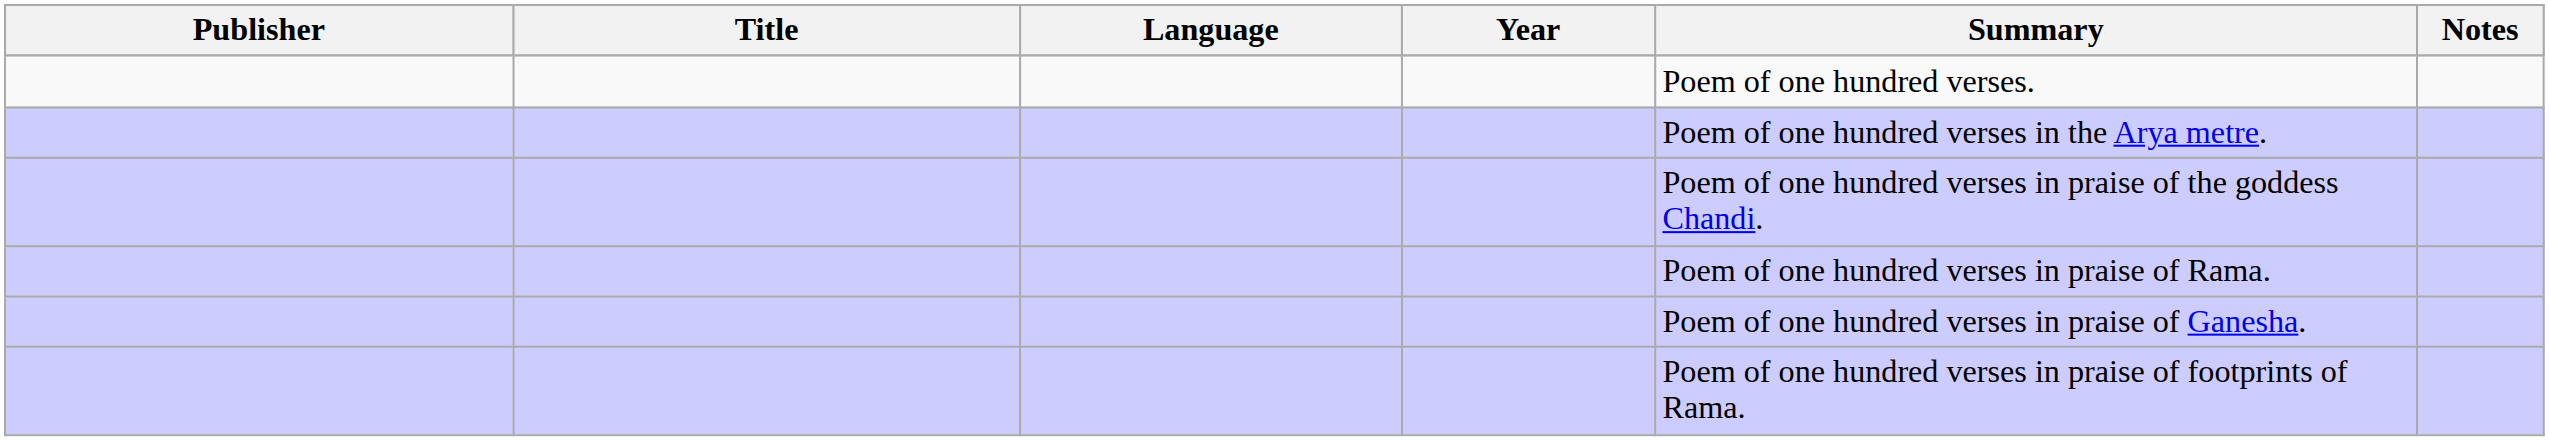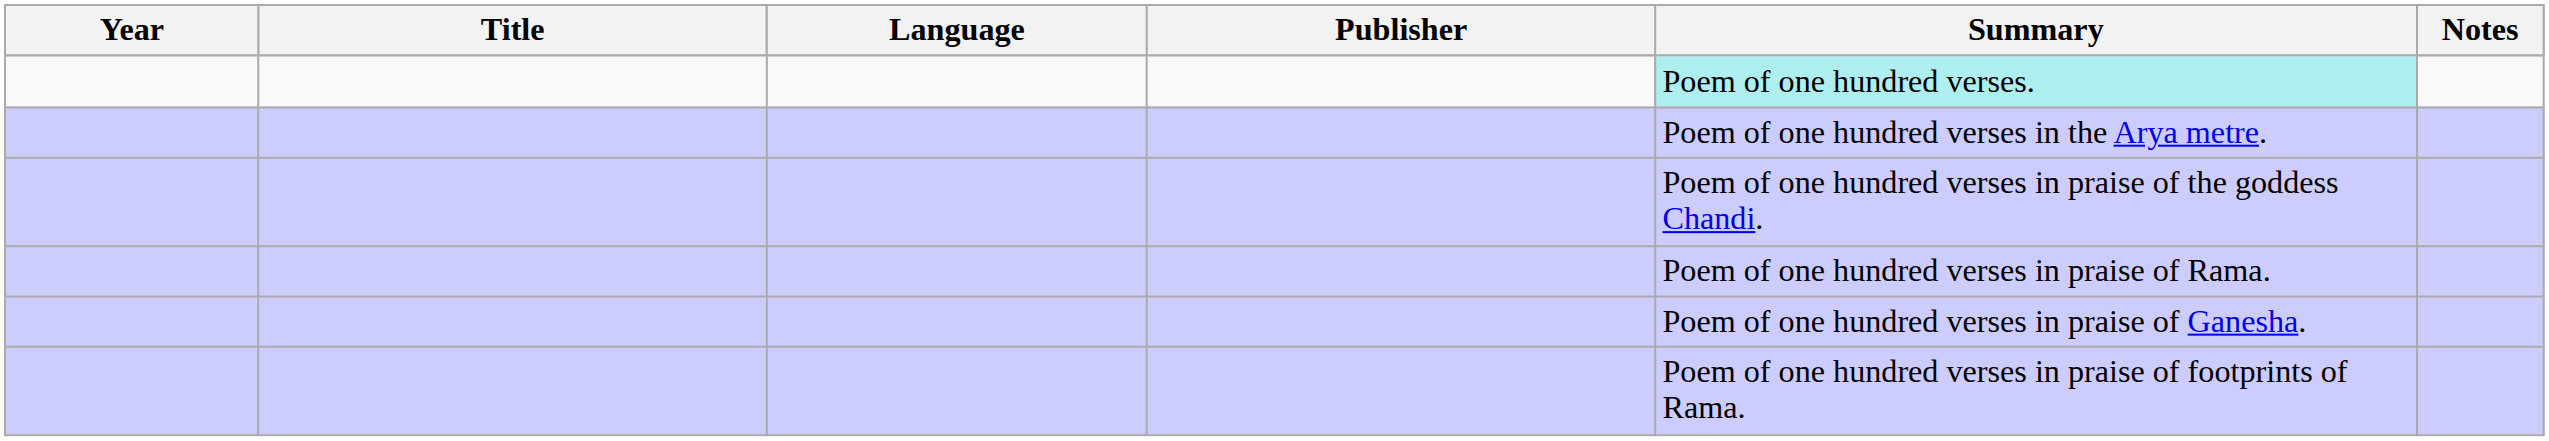columns swapped: Year <-> Publisher
row 2 | Summary: no background -> paleturquoise background
